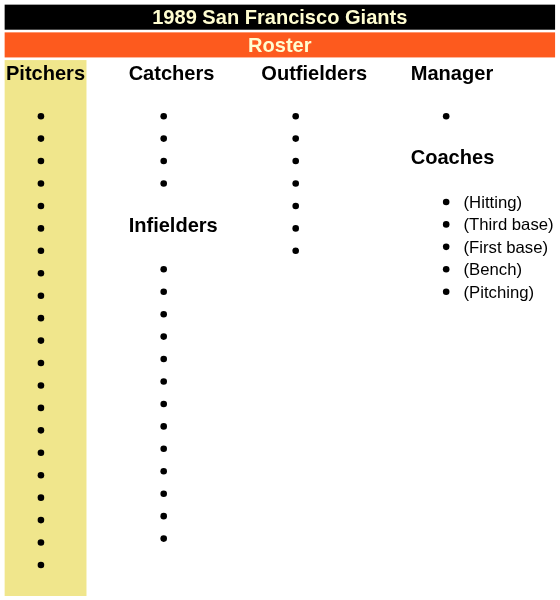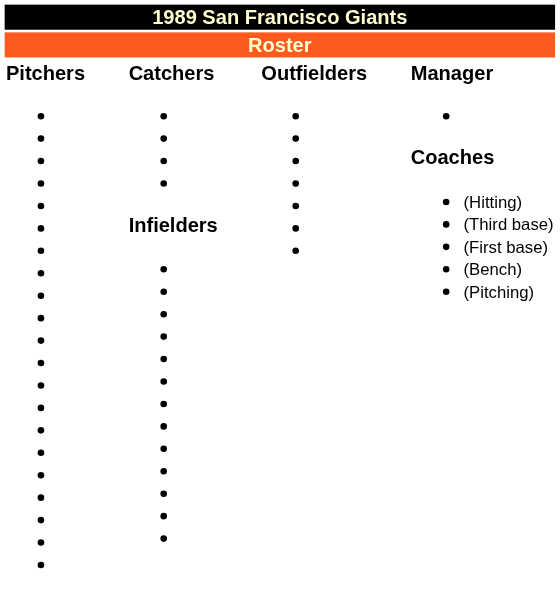Pitchers | column 1: khaki background -> no background
